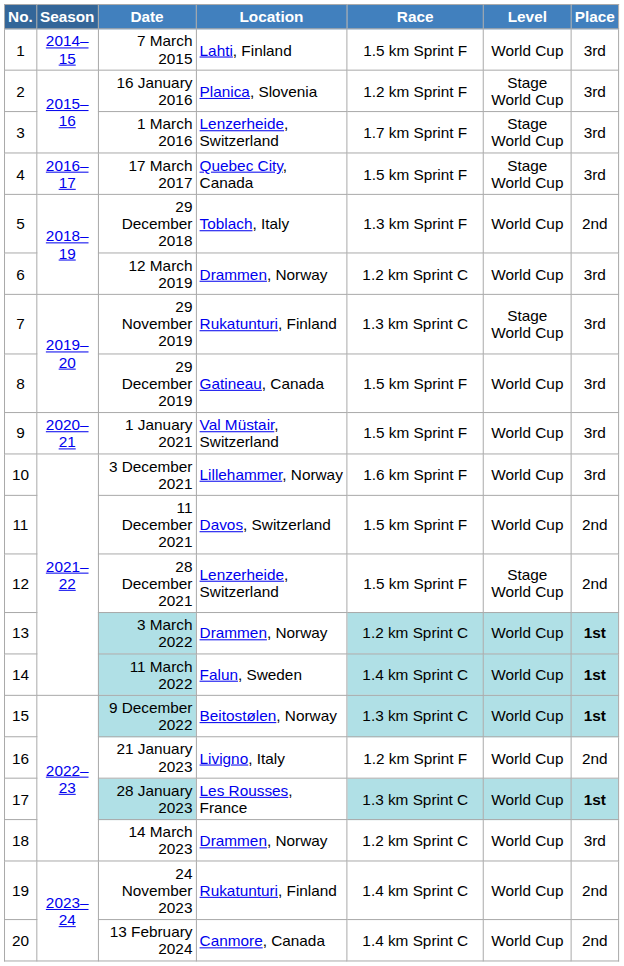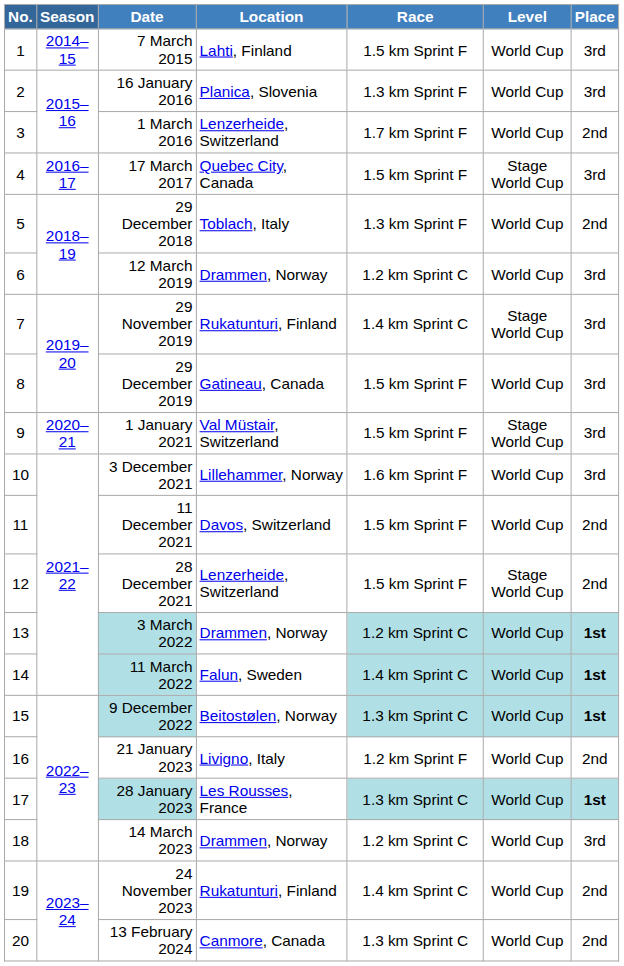16 January 2016 | Race: 1.2 km Sprint F -> 1.3 km Sprint F
16 January 2016 | Level: Stage World Cup -> World Cup
1 March 2016 | Level: Stage World Cup -> World Cup
1 March 2016 | Place: 3rd -> 2nd
29 November 2019 | Race: 1.3 km Sprint C -> 1.4 km Sprint C
1 January 2021 | Level: World Cup -> Stage World Cup
13 February 2024 | Race: 1.4 km Sprint C -> 1.3 km Sprint C
